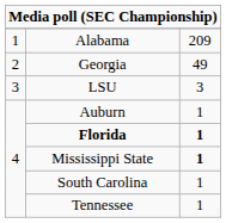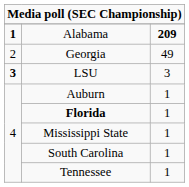Alabama | column 1: normal -> bold
Alabama | column 3: normal -> bold
LSU | column 1: normal -> bold
Florida | column 3: bold -> normal
Mississippi State | column 3: bold -> normal
